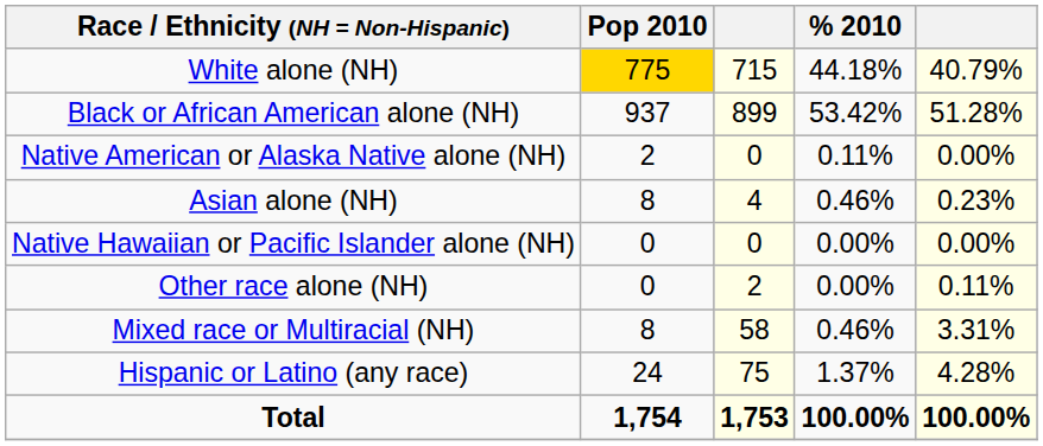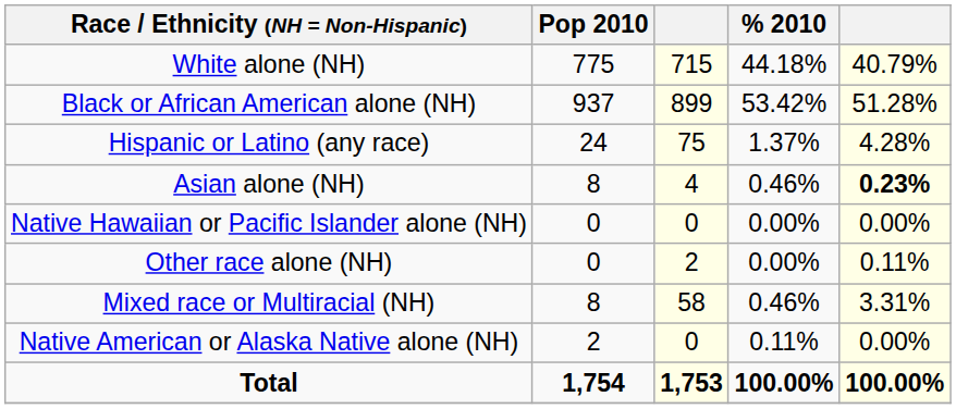White alone (NH) | Pop 2010: gold background -> no background
rows swapped: Native American or Alaska Native alone (NH) <-> Hispanic or Latino (any race)
Asian alone (NH) | column 5: normal -> bold
